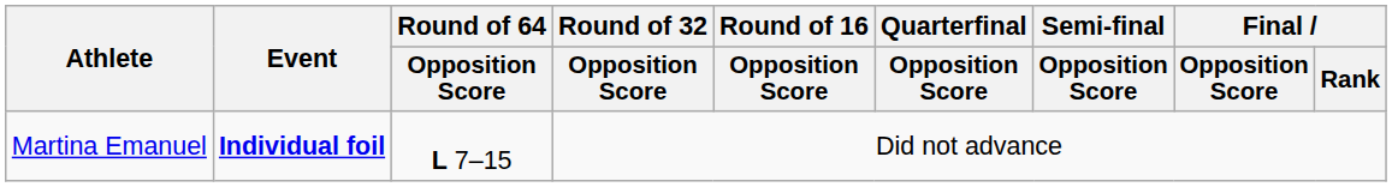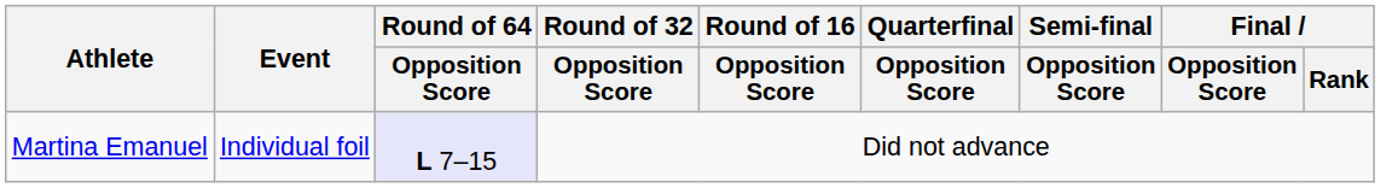Martina Emanuel | Event: bold -> normal
Martina Emanuel | Round of 64 / Opposition Score: no background -> lavender background
